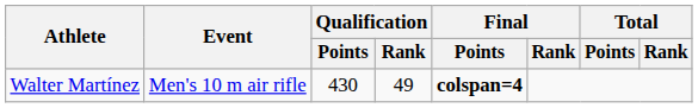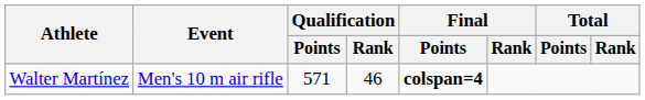Walter Martínez | Qualification / Points: 430 -> 571
Walter Martínez | Qualification / Rank: 49 -> 46
